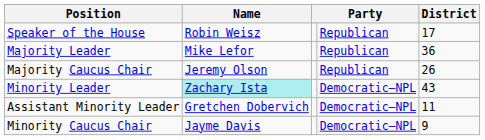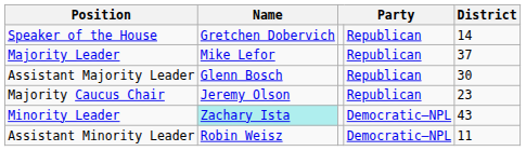Speaker of the House | Name: Robin Weisz -> Gretchen Dobervich
Speaker of the House | District: 17 -> 14
Majority Leader | District: 36 -> 37
+ row: Assistant Majority Leader | Glenn Bosch | Republican | 30
Majority Caucus Chair | District: 26 -> 23
Assistant Minority Leader | Name: Gretchen Dobervich -> Robin Weisz
- row: Minority Caucus Chair | Jayme Davis | Democratic–NPL | 9
